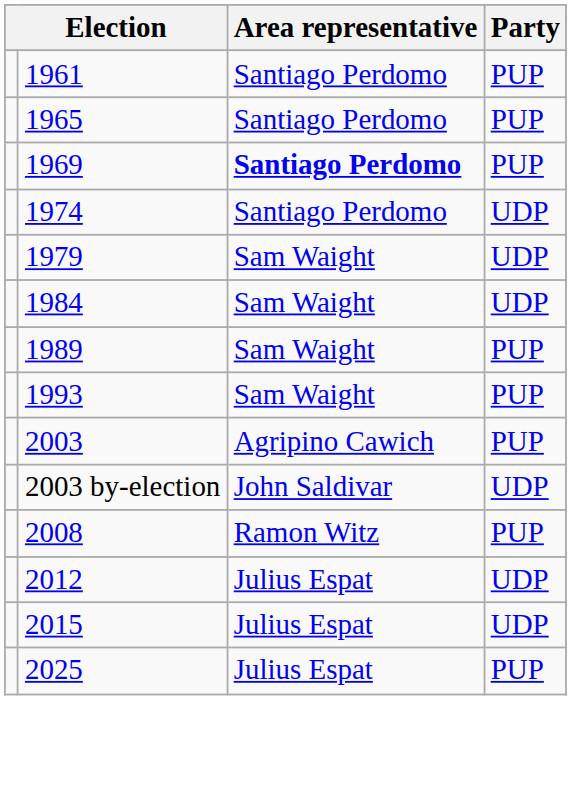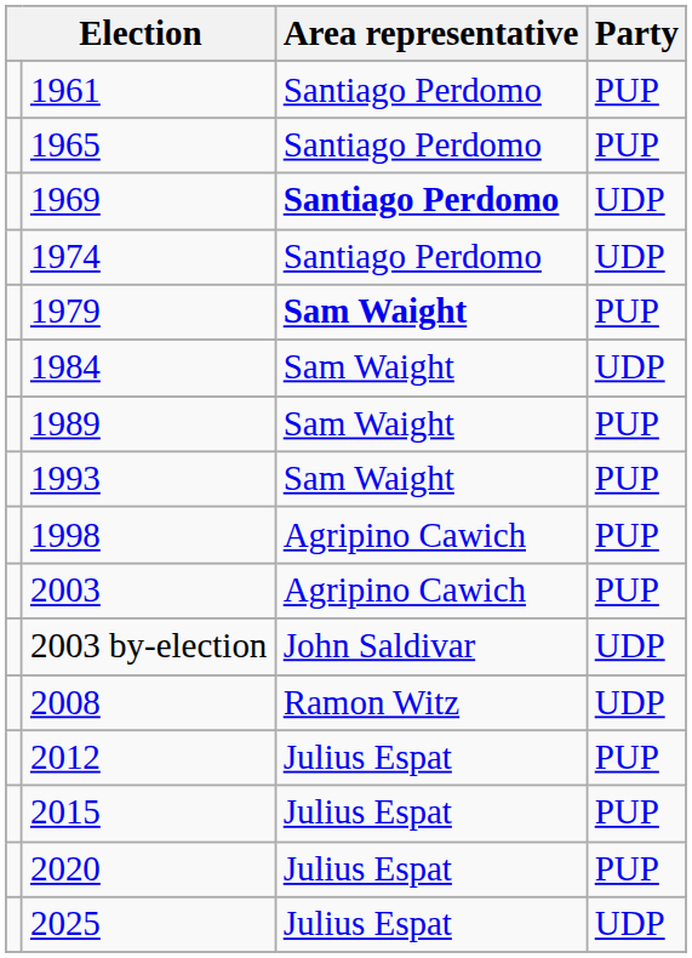1969 | Party: PUP -> UDP
1979 | Area representative: normal -> bold
1979 | Party: UDP -> PUP
+ row: 1998 | Agripino Cawich | PUP
2008 | Party: PUP -> UDP
2012 | Party: UDP -> PUP
2015 | Party: UDP -> PUP
+ row: 2020 | Julius Espat | PUP
2025 | Party: PUP -> UDP
